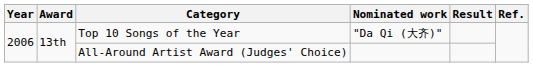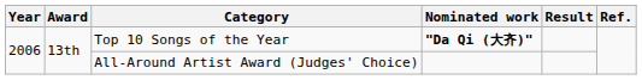Top 10 Songs of the Year | Nominated work: normal -> bold
